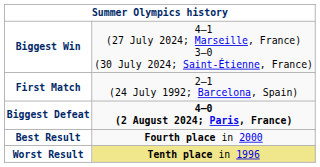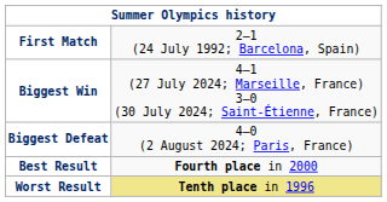rows swapped: First Match <-> Biggest Win
Biggest Defeat | column 2: bold -> normal
